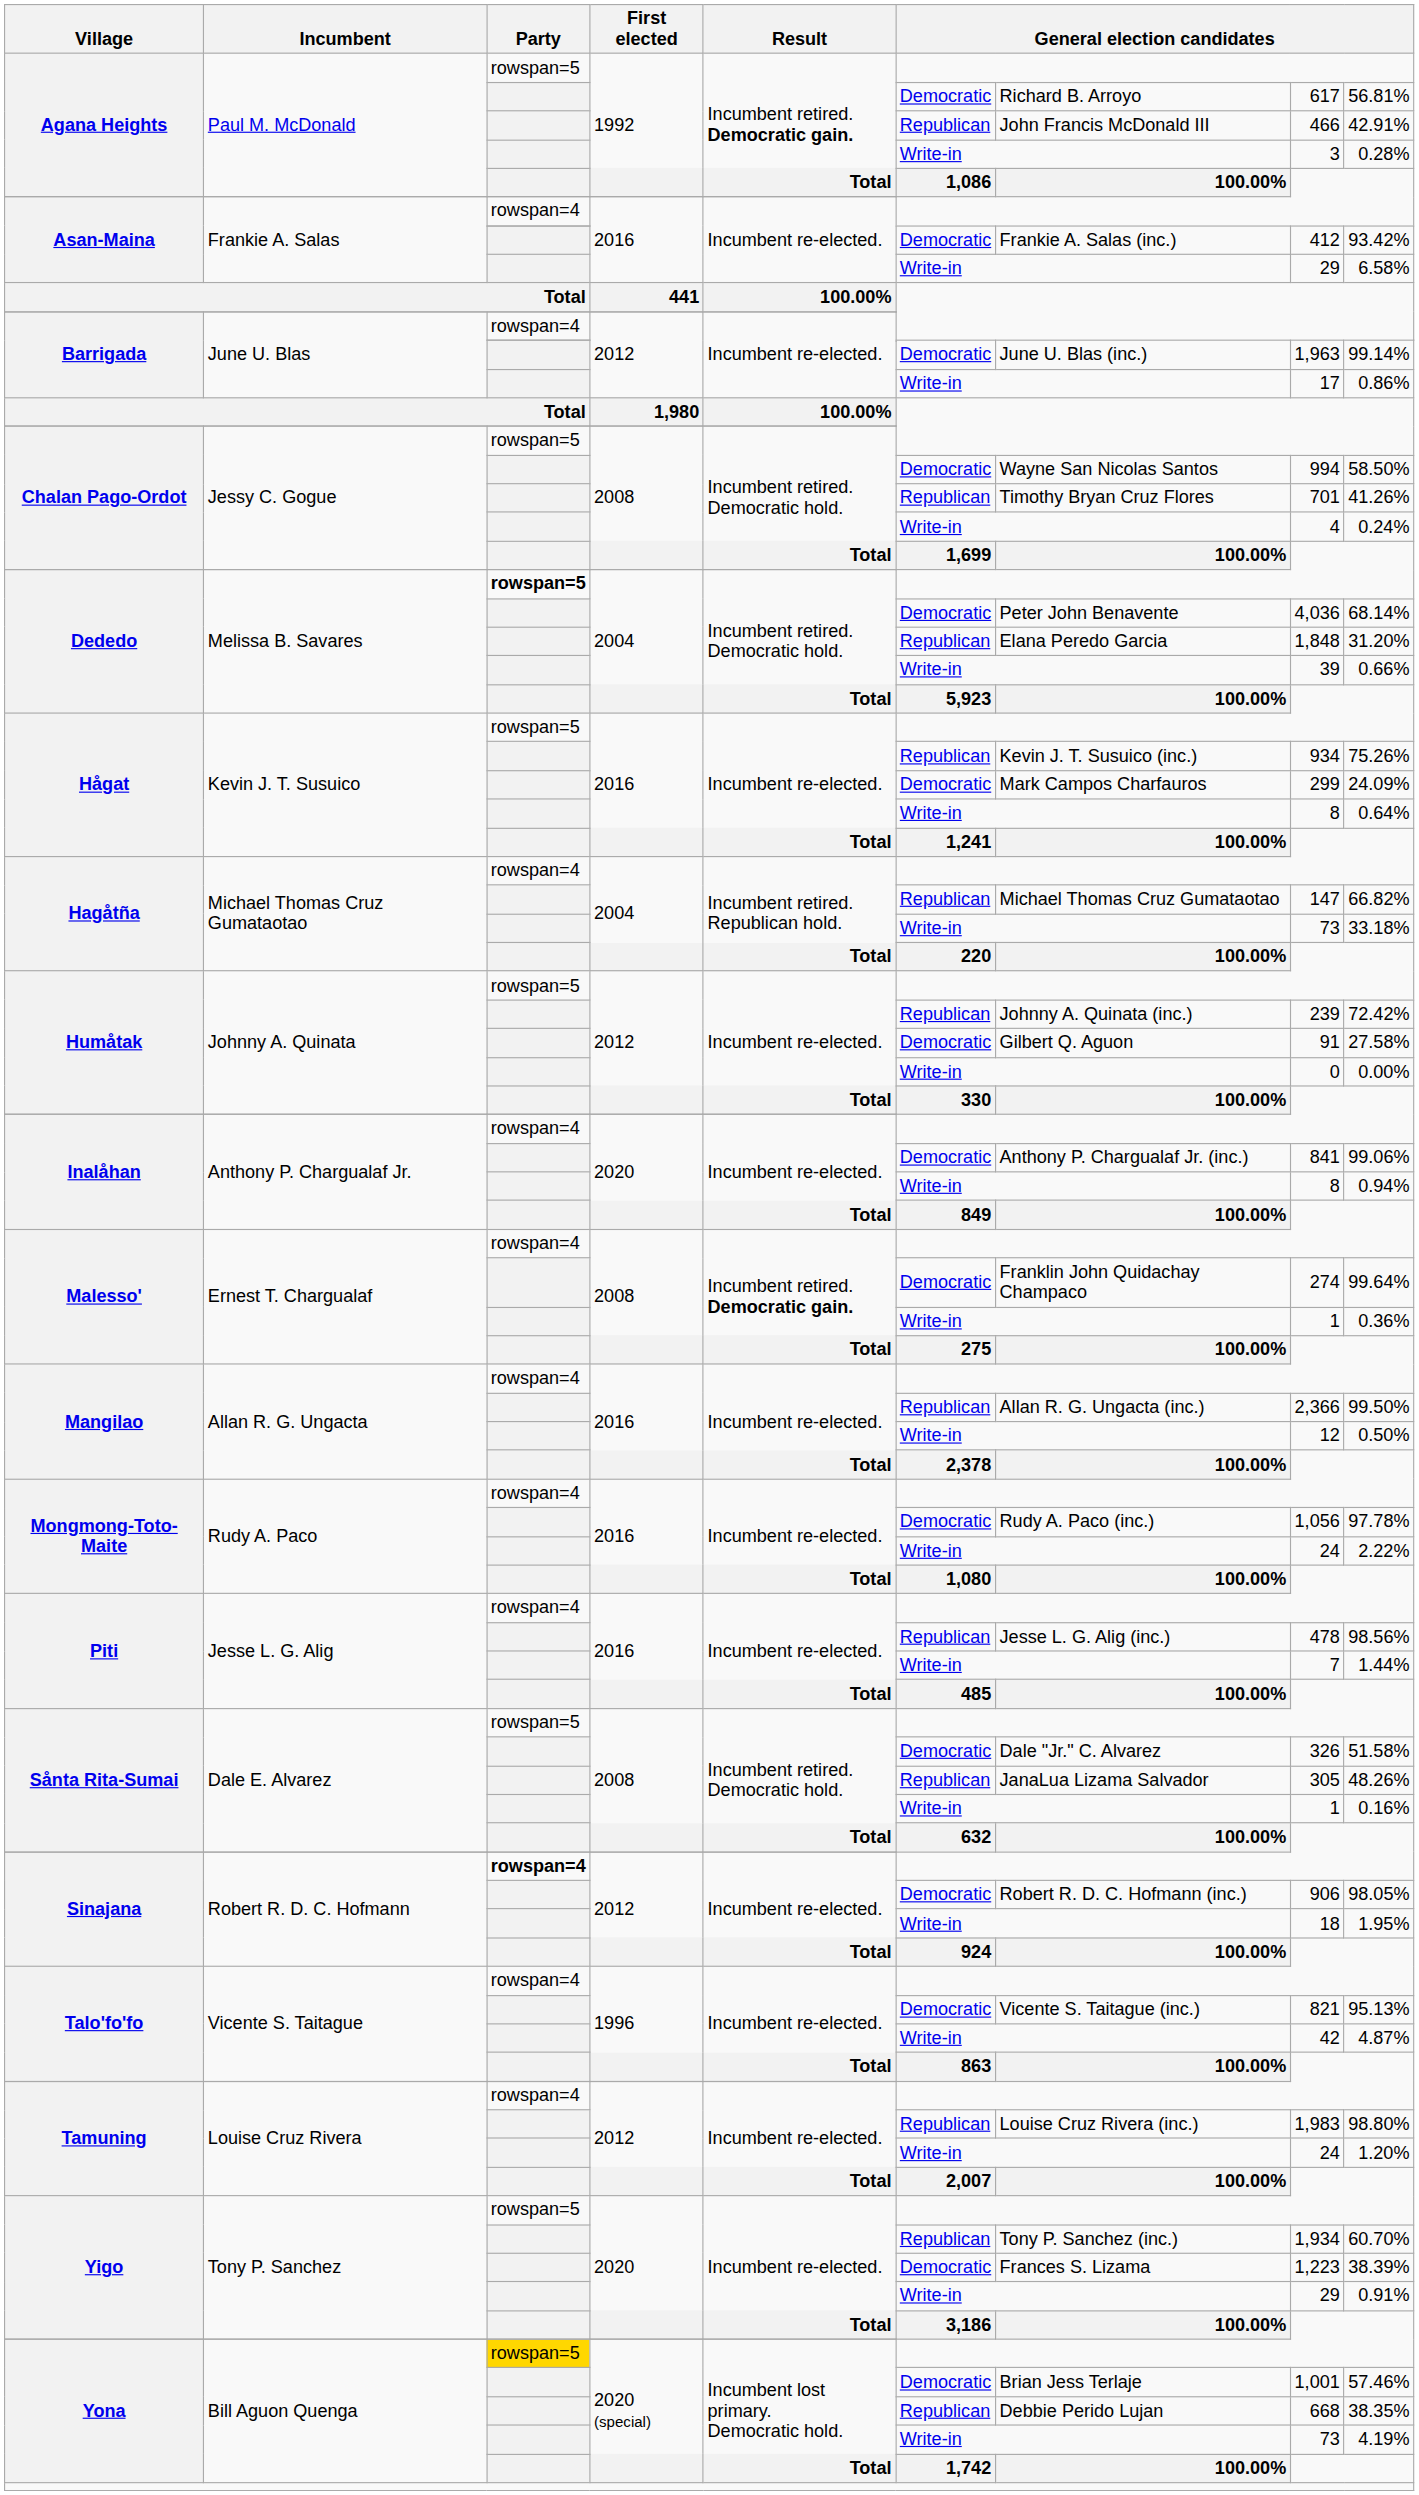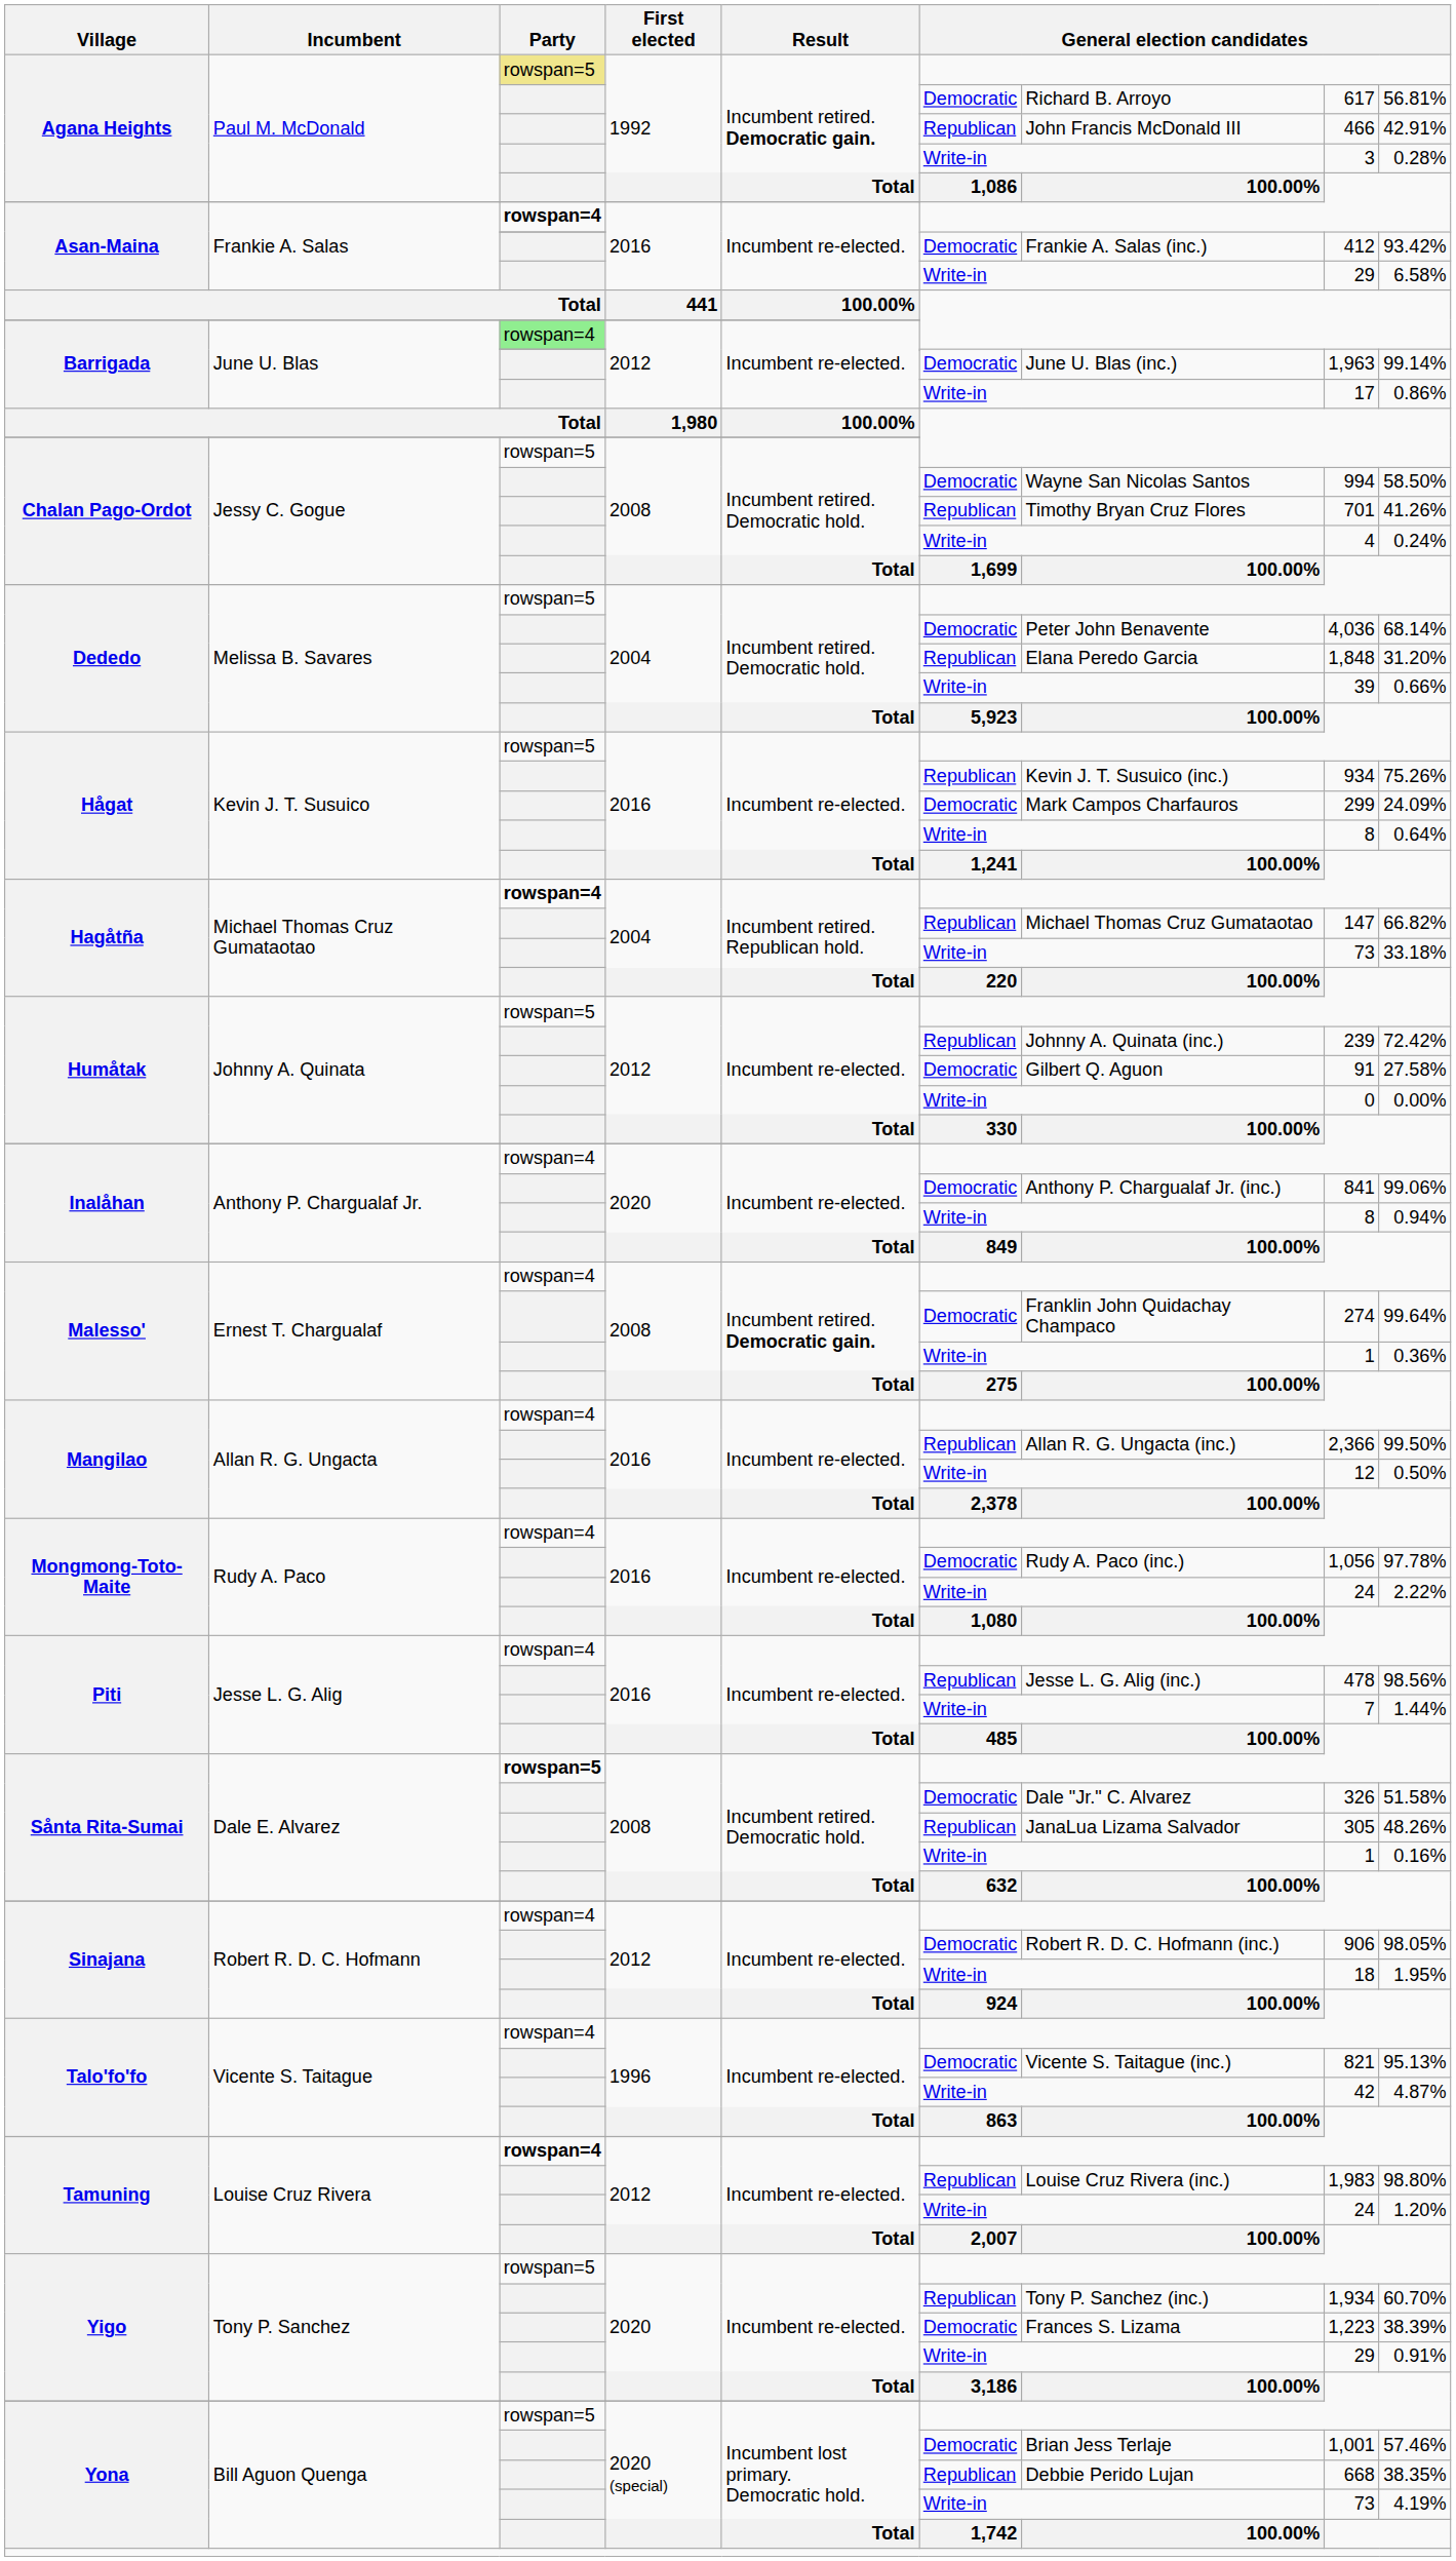Agana Heights / rowspan=5 | Party: no background -> khaki background
Asan-Maina / rowspan=4 | Party: normal -> bold
Barrigada / rowspan=4 | Party: no background -> lightgreen background
Dededo / rowspan=5 | Party: bold -> normal
Hagåtña / rowspan=4 | Party: normal -> bold
Sånta Rita-Sumai / rowspan=5 | Party: normal -> bold
Sinajana / rowspan=4 | Party: bold -> normal
Tamuning / rowspan=4 | Party: normal -> bold
Yona / rowspan=5 | Party: gold background -> no background
